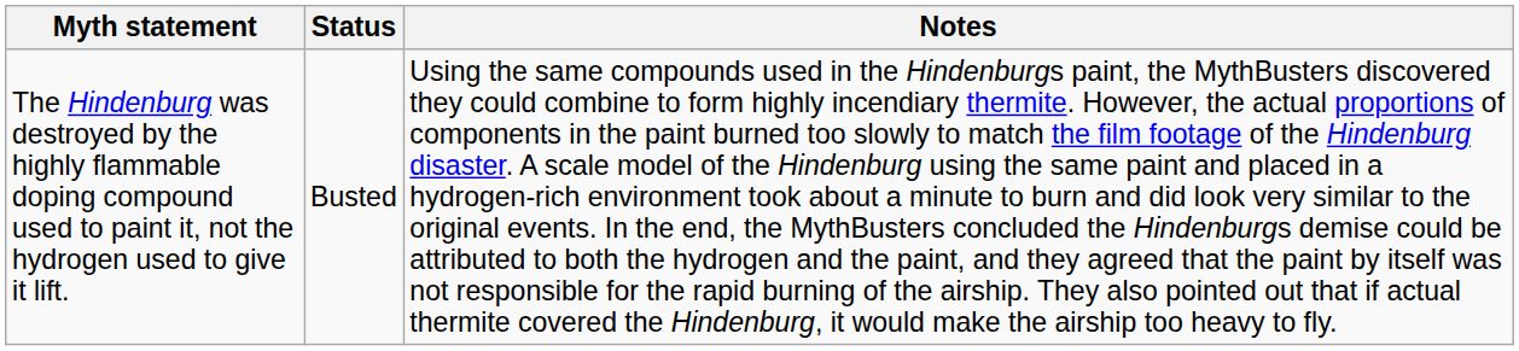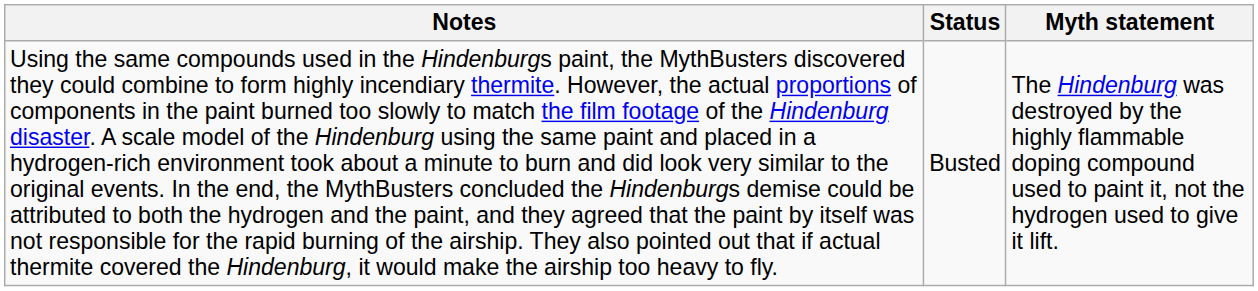columns swapped: Myth statement <-> Notes
